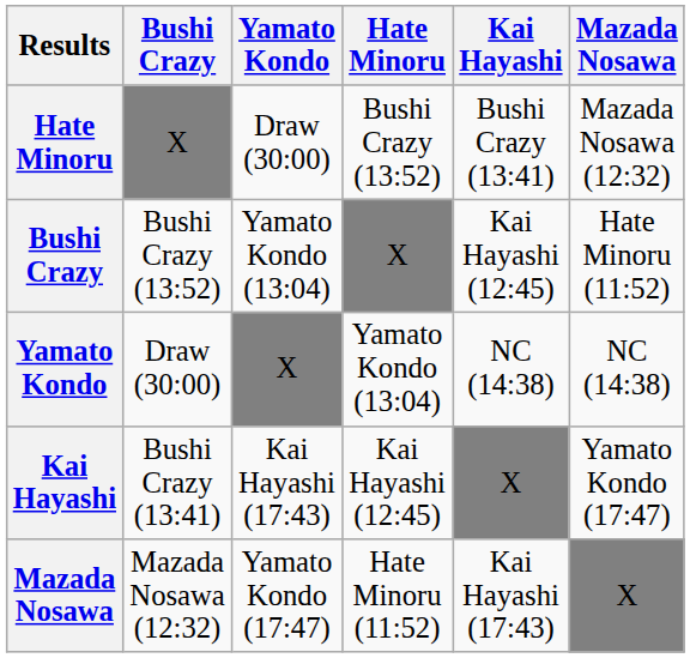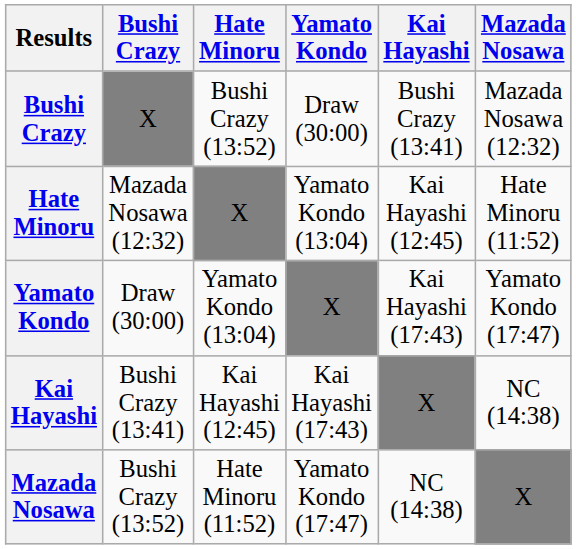columns swapped: Hate Minoru <-> Yamato Kondo
row 2 | Results: Hate Minoru -> Bushi Crazy
row 3 | Results: Bushi Crazy -> Hate Minoru
row 3 | Bushi Crazy: Bushi Crazy (13:52) -> Mazada Nosawa (12:32)
row 4 | Kai Hayashi: NC (14:38) -> Kai Hayashi (17:43)
row 4 | Mazada Nosawa: NC (14:38) -> Yamato Kondo (17:47)
row 5 | Mazada Nosawa: Yamato Kondo (17:47) -> NC (14:38)
row 6 | Bushi Crazy: Mazada Nosawa (12:32) -> Bushi Crazy (13:52)
row 6 | Kai Hayashi: Kai Hayashi (17:43) -> NC (14:38)
